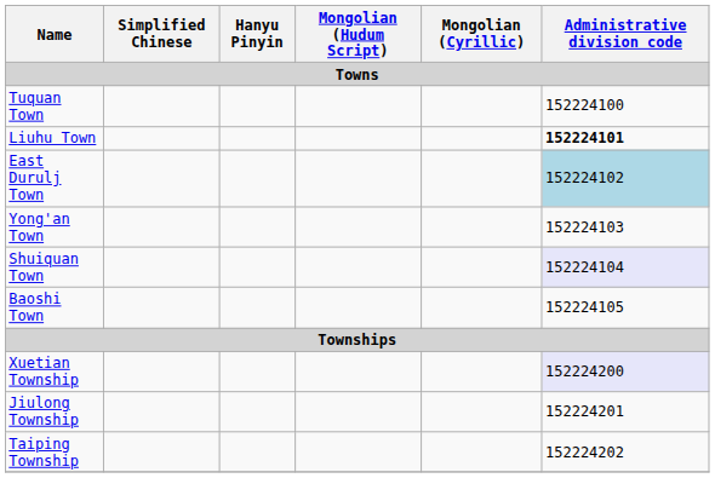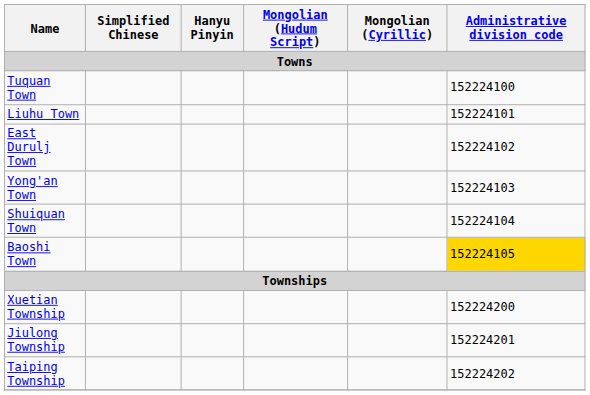Liuhu Town | Administrative division code: bold -> normal
East Durulj Town | Administrative division code: lightblue background -> no background
Shuiquan Town | Administrative division code: lavender background -> no background
Baoshi Town | Administrative division code: no background -> gold background
Xuetian Township | Administrative division code: lavender background -> no background
